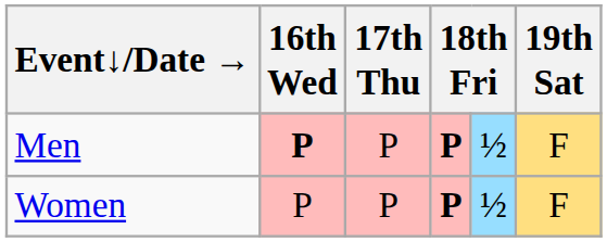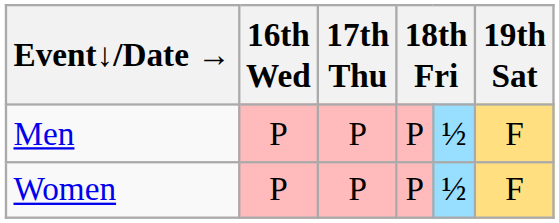Men | 16th Wed: bold -> normal
Men | column 4: bold -> normal
Women | column 4: bold -> normal
